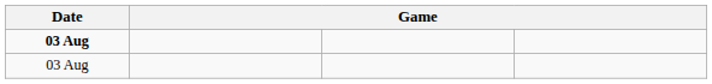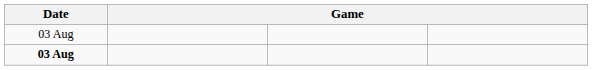row 2 | Date: bold -> normal
row 3 | Date: normal -> bold
